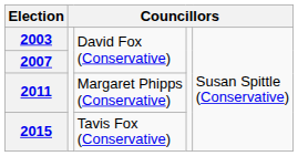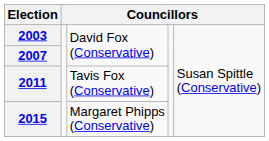2011 | column 3: Margaret Phipps (Conservative) -> Tavis Fox (Conservative)
2015 | column 3: Tavis Fox (Conservative) -> Margaret Phipps (Conservative)
